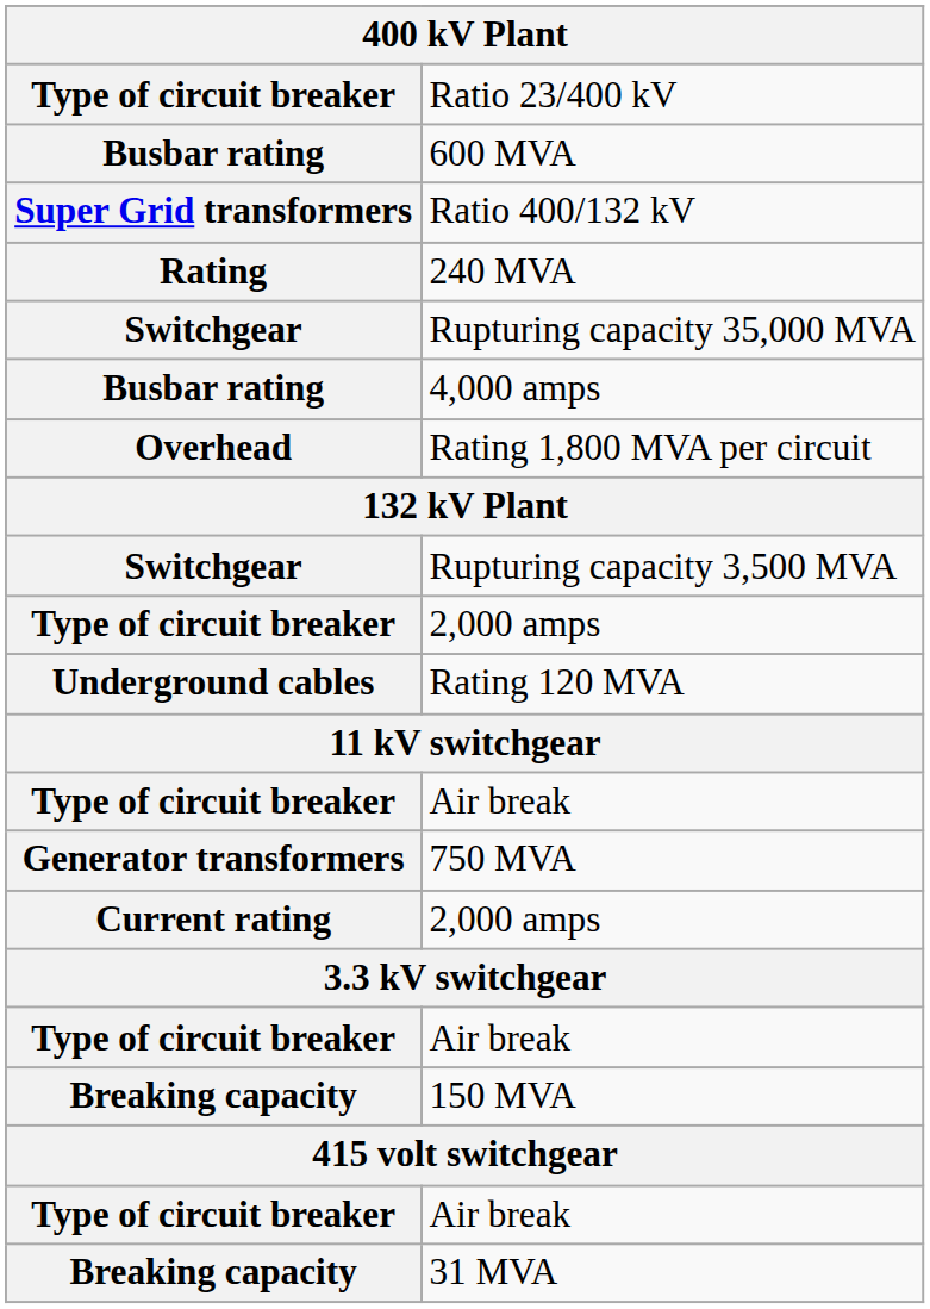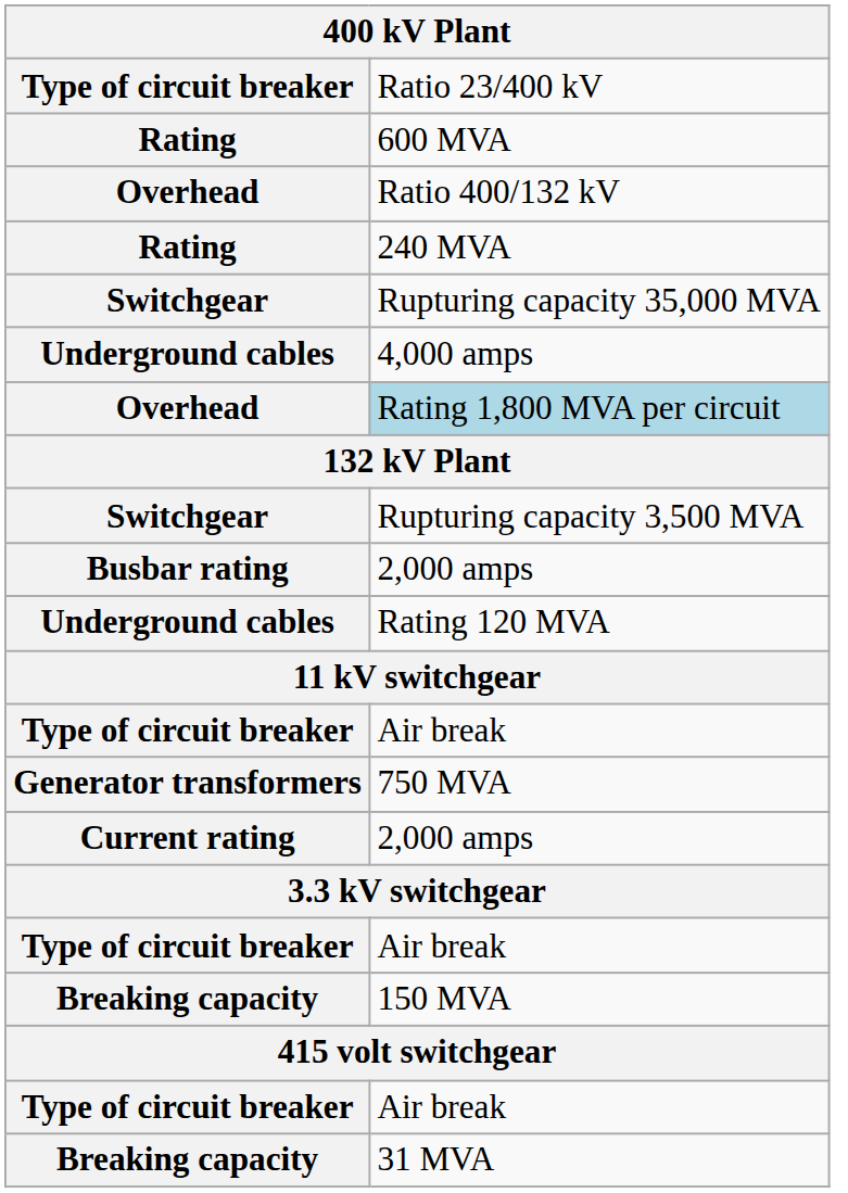row 3 | column 1: Busbar rating -> Rating
row 4 | column 1: Super Grid transformers -> Overhead
row 7 | column 1: Busbar rating -> Underground cables
row 8 | column 2: no background -> lightblue background
row 11 | column 1: Type of circuit breaker -> Busbar rating
